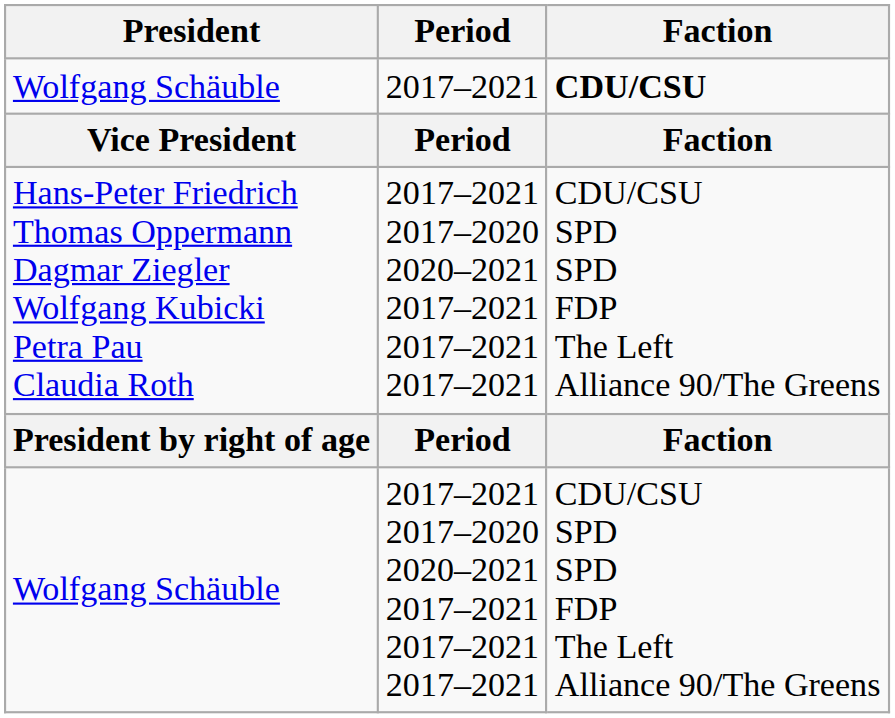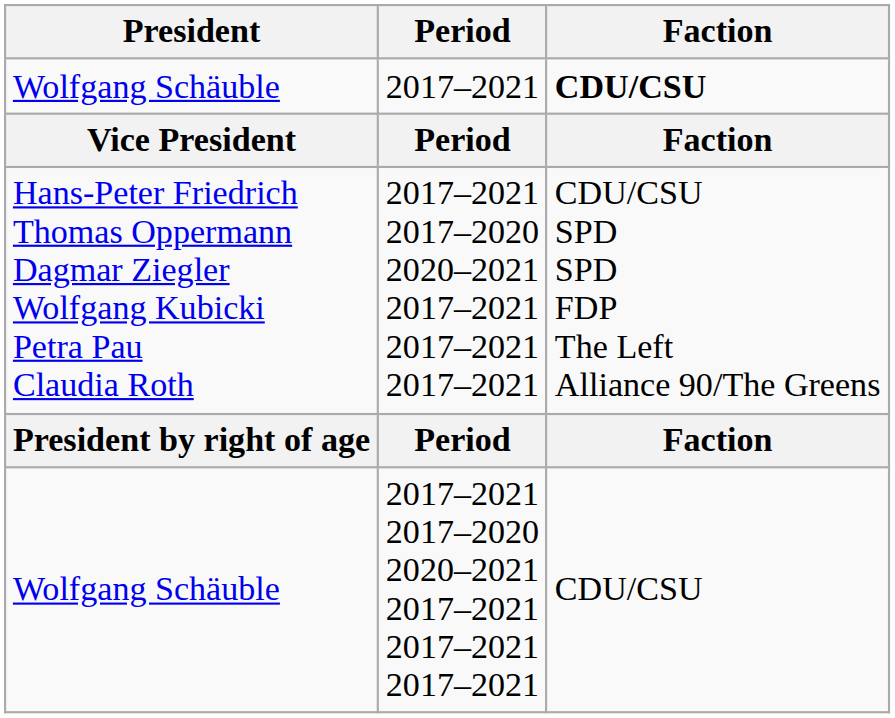row 6 | Faction: CDU/CSU SPD SPD FDP The Left Alliance 90/The Greens -> CDU/CSU
